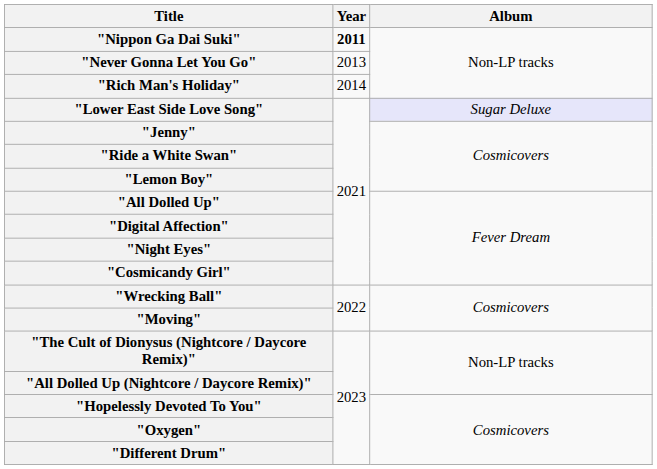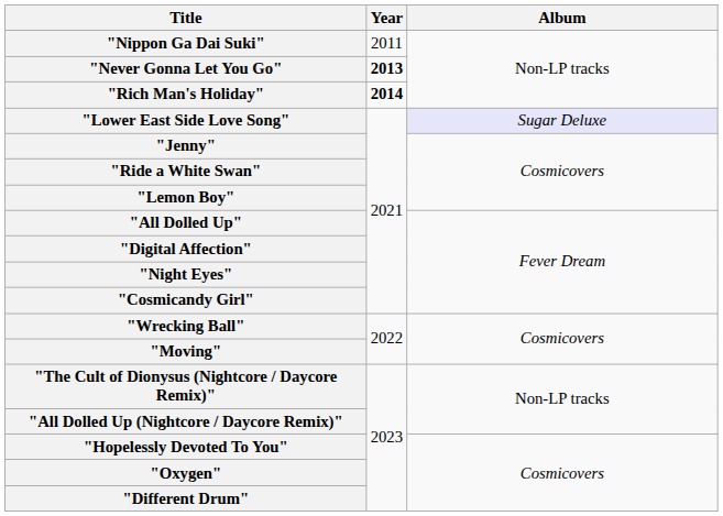"Nippon Ga Dai Suki" | Year: bold -> normal
"Never Gonna Let You Go" | Year: normal -> bold
"Rich Man's Holiday" | Year: normal -> bold
